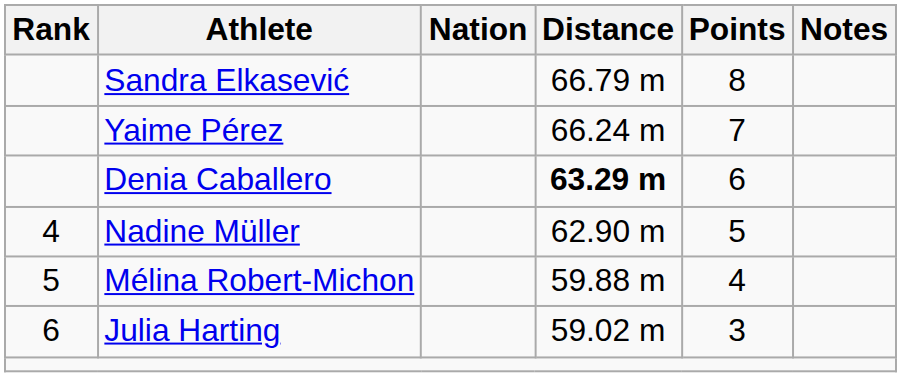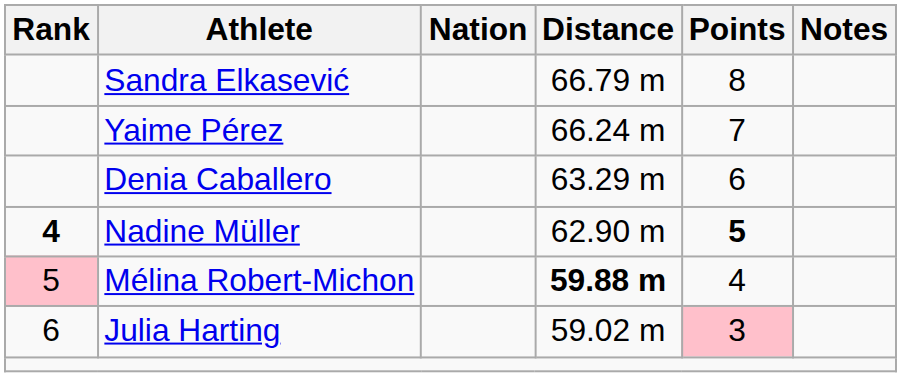Denia Caballero | Distance: bold -> normal
Nadine Müller | Rank: normal -> bold
Nadine Müller | Points: normal -> bold
Mélina Robert-Michon | Rank: no background -> pink background
Mélina Robert-Michon | Distance: normal -> bold
Julia Harting | Points: no background -> pink background
